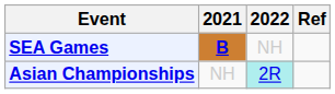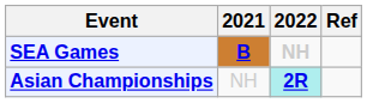SEA Games | 2022: normal -> bold
Asian Championships | 2022: normal -> bold
